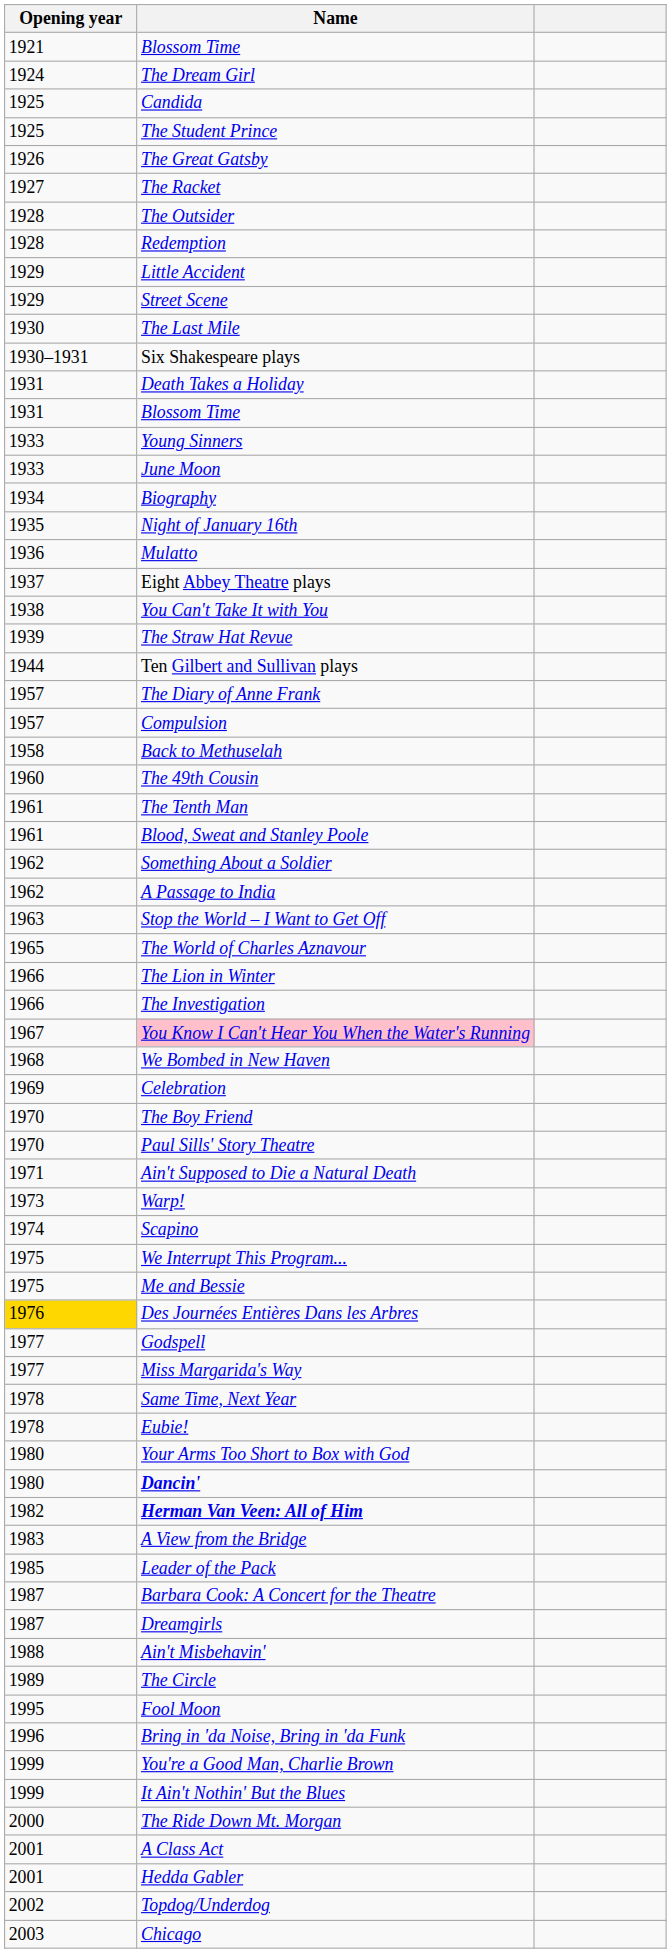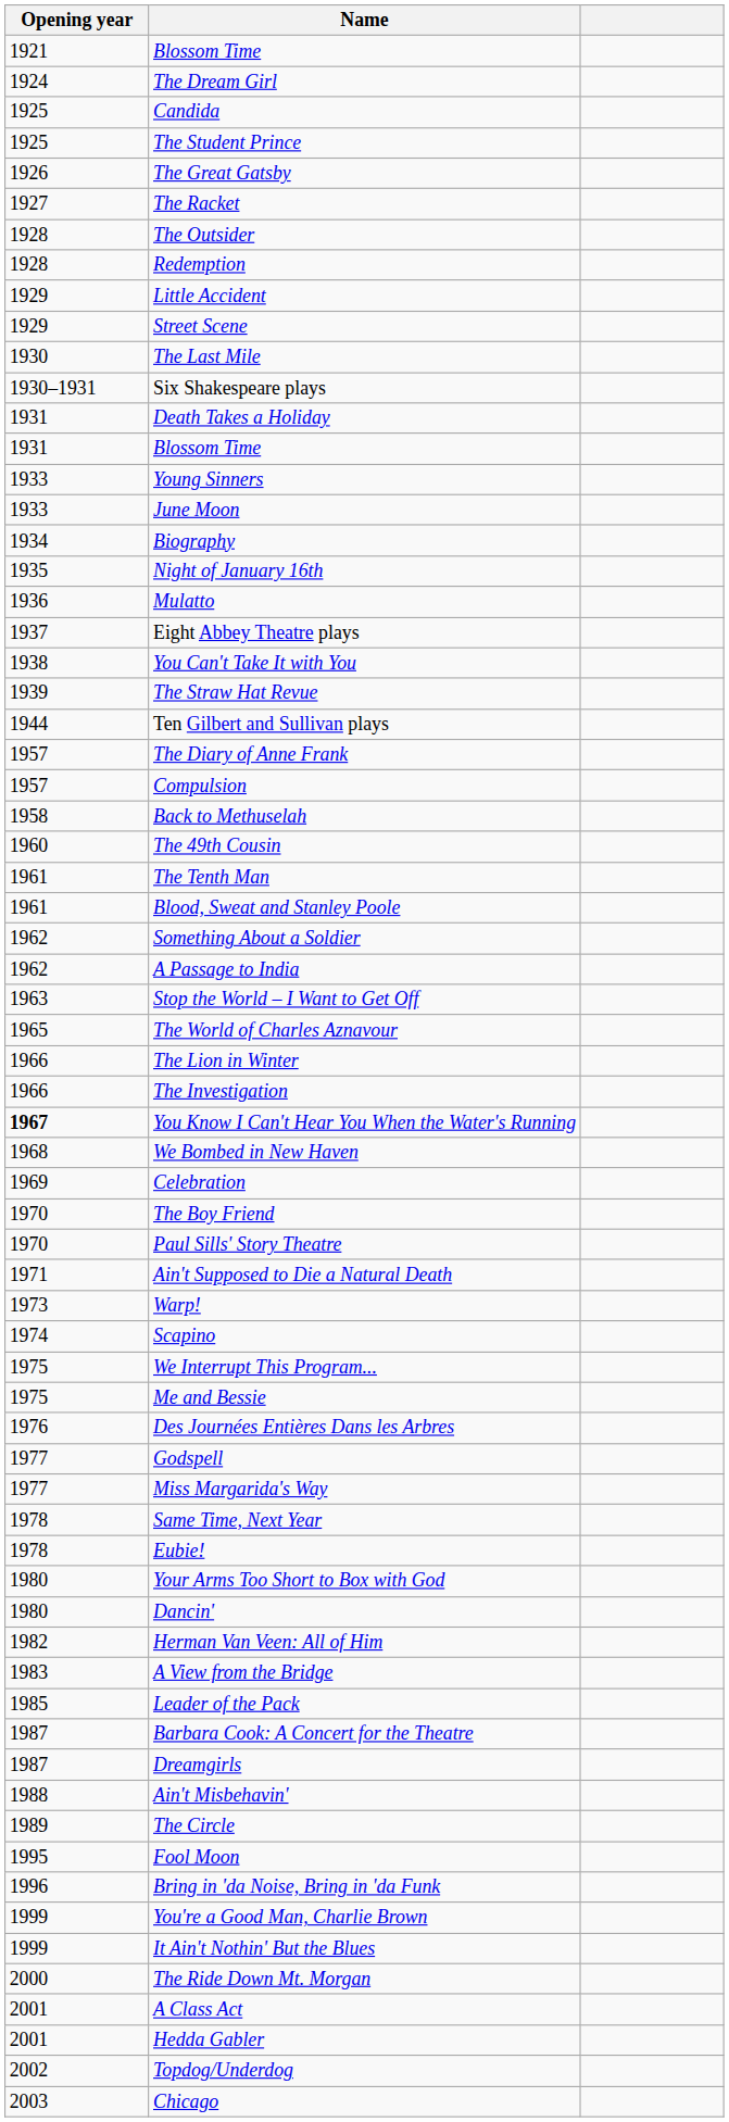You Know I Can't Hear You When the Water's Running | Opening year: normal -> bold
You Know I Can't Hear You When the Water's Running | Name: pink background -> no background
Des Journées Entières Dans les Arbres | Opening year: gold background -> no background
Dancin' | Name: bold -> normal
Herman Van Veen: All of Him | Name: bold -> normal
